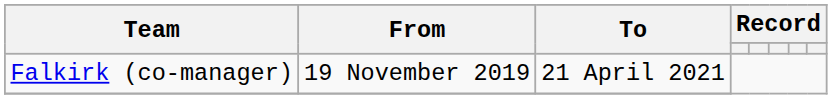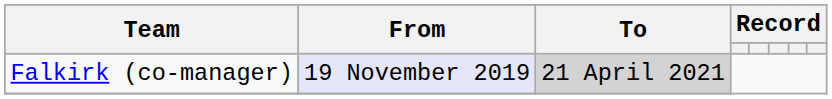Falkirk (co-manager) | From: no background -> lavender background
Falkirk (co-manager) | To: no background -> lightgrey background
